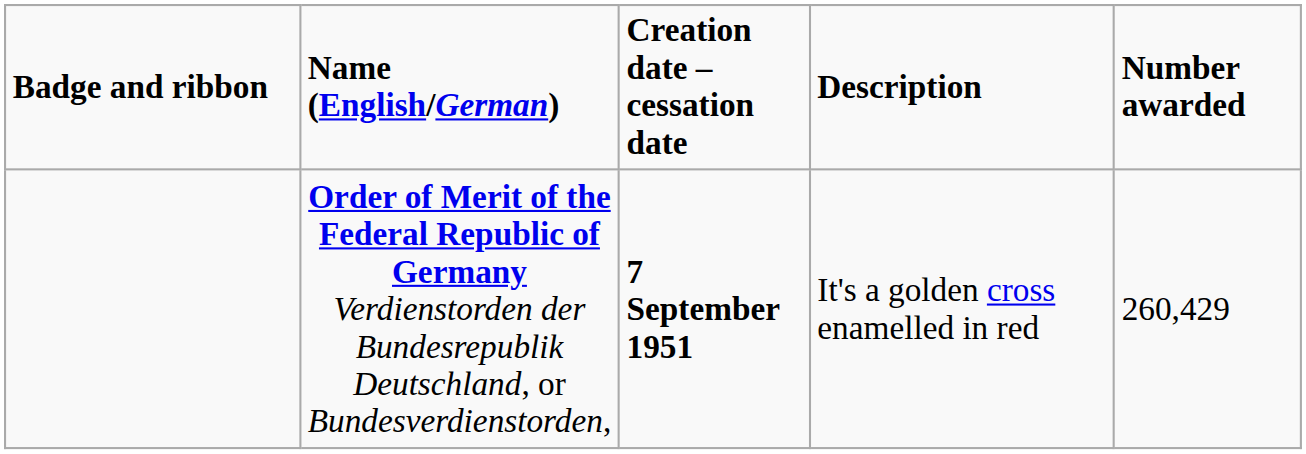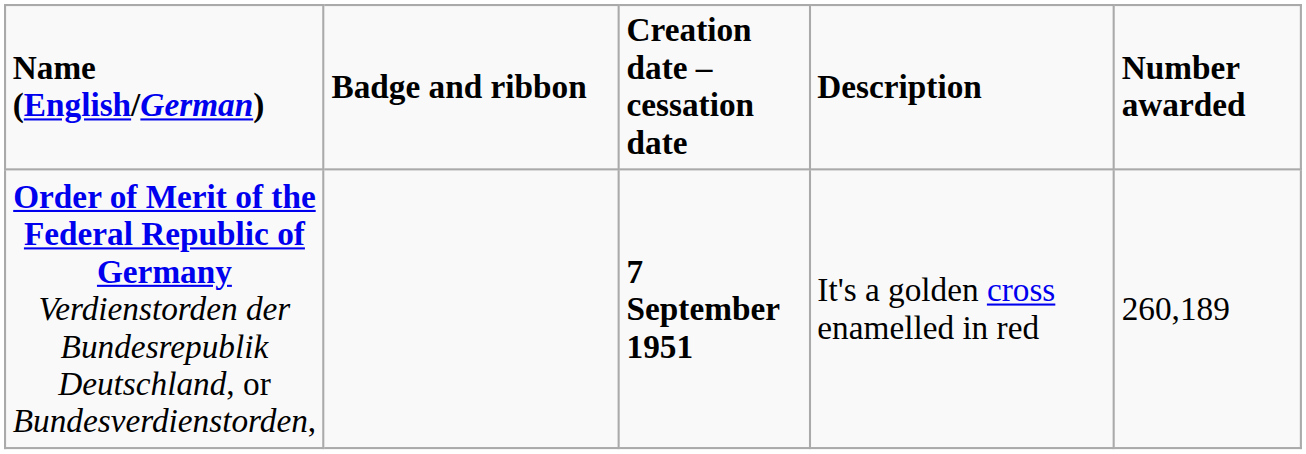columns swapped: Badge and ribbon <-> Name (English/German)
row 2 | Number awarded: 260,429 -> 260,189
